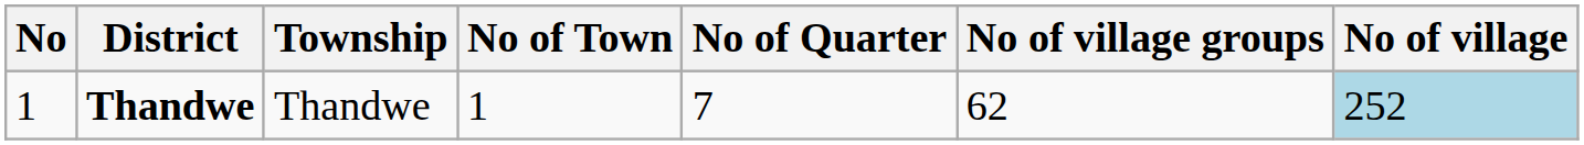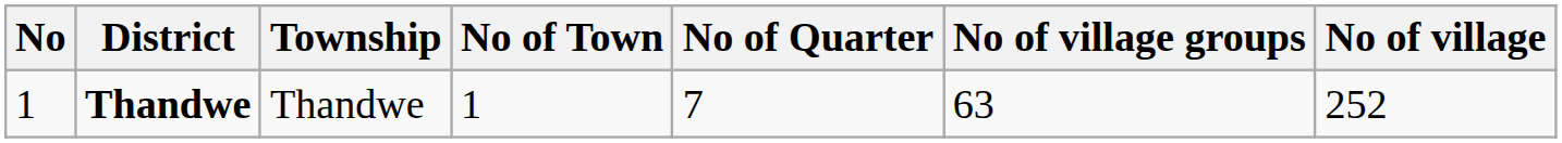row 2 | No of village groups: 62 -> 63
row 2 | No of village: lightblue background -> no background
